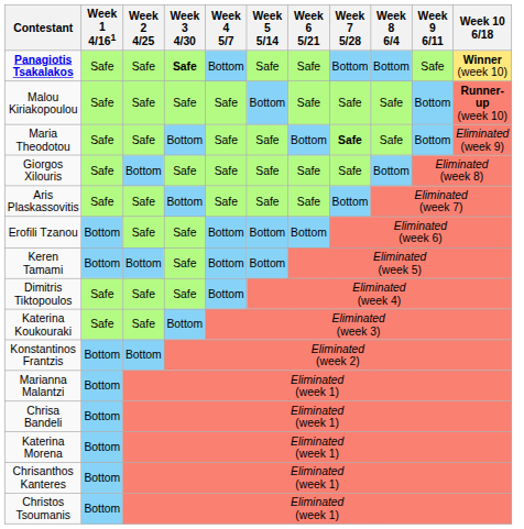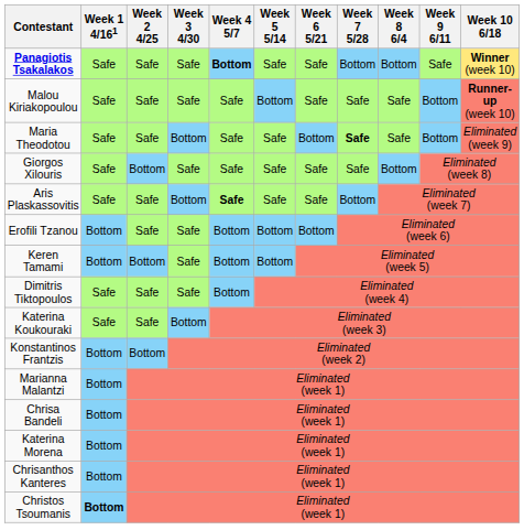Panagiotis Tsakalakos | Week 3 4/30: bold -> normal
Panagiotis Tsakalakos | Week 4 5/7: normal -> bold
Aris Plaskassovitis | Week 4 5/7: normal -> bold
Christos Tsoumanis | Week 1 4/161: normal -> bold
